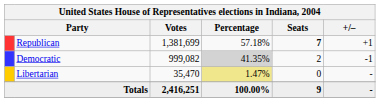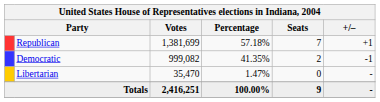Republican | Seats: bold -> normal
Democratic | Percentage: lightgrey background -> no background
Libertarian | Percentage: khaki background -> no background
